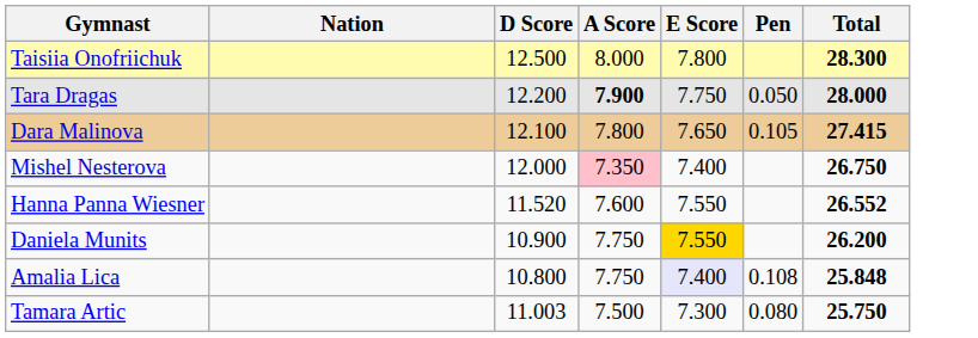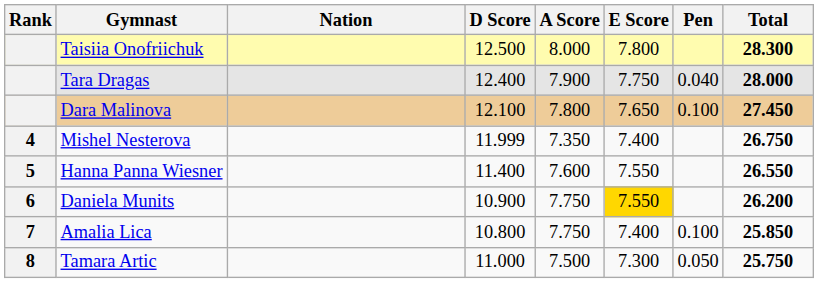+ column: Rank | 4 | 5 | 6 | 7 | 8
Tara Dragas | D Score: 12.200 -> 12.400
Tara Dragas | A Score: bold -> normal
Tara Dragas | Pen: 0.050 -> 0.040
Dara Malinova | Pen: 0.105 -> 0.100
Dara Malinova | Total: 27.415 -> 27.450
Mishel Nesterova | D Score: 12.000 -> 11.999
Mishel Nesterova | A Score: pink background -> no background
Hanna Panna Wiesner | D Score: 11.520 -> 11.400
Hanna Panna Wiesner | Total: 26.552 -> 26.550
Amalia Lica | E Score: lavender background -> no background
Amalia Lica | Pen: 0.108 -> 0.100
Amalia Lica | Total: 25.848 -> 25.850
Tamara Artic | D Score: 11.003 -> 11.000
Tamara Artic | Pen: 0.080 -> 0.050
